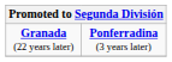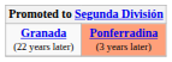Granada (22 years later) | column 2: no background -> lightsalmon background
